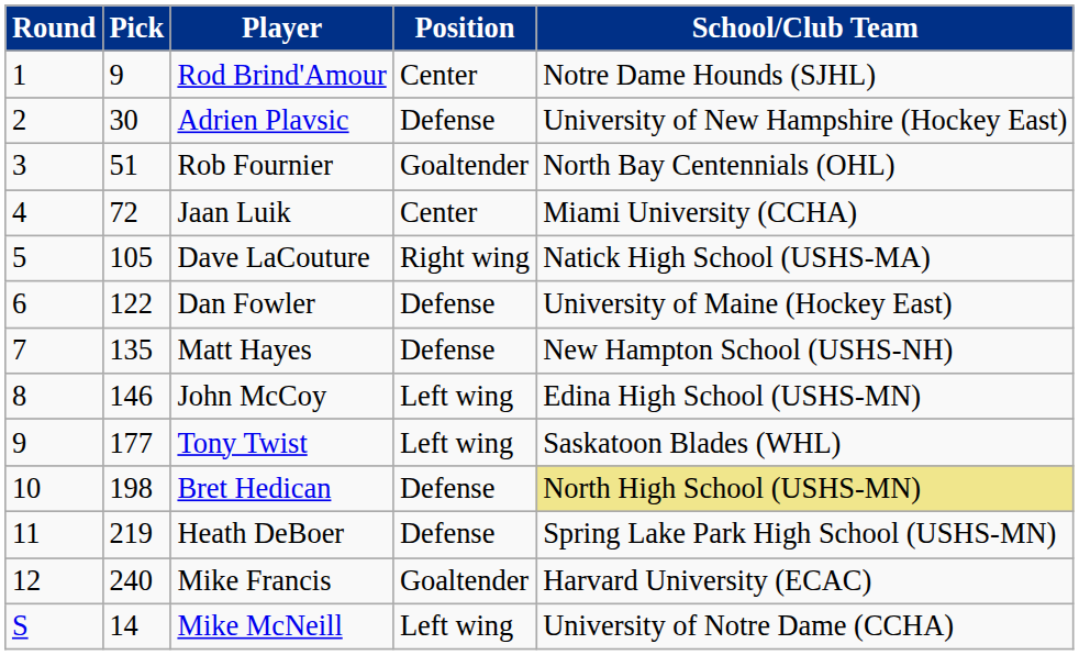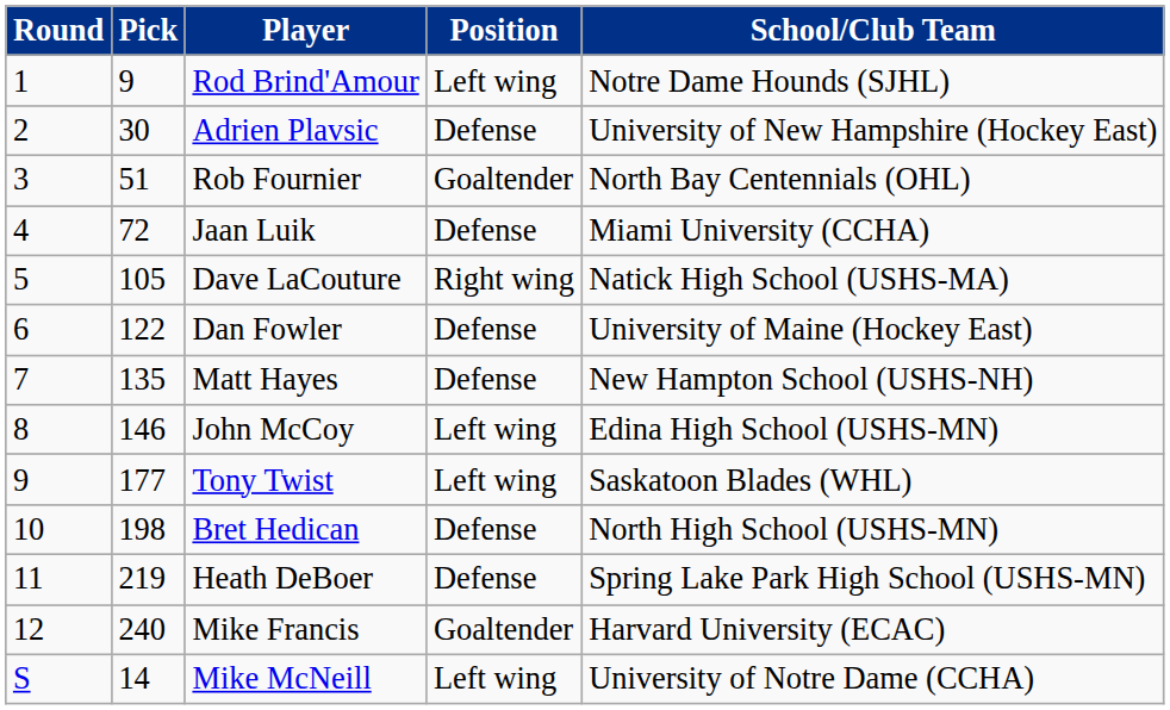Rod Brind'Amour | Position: Center -> Left wing
Jaan Luik | Position: Center -> Defense
Bret Hedican | School/Club Team: khaki background -> no background
